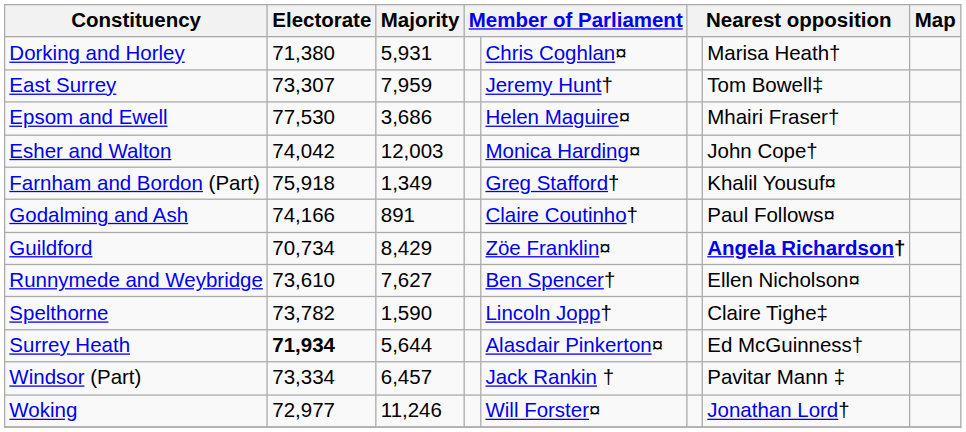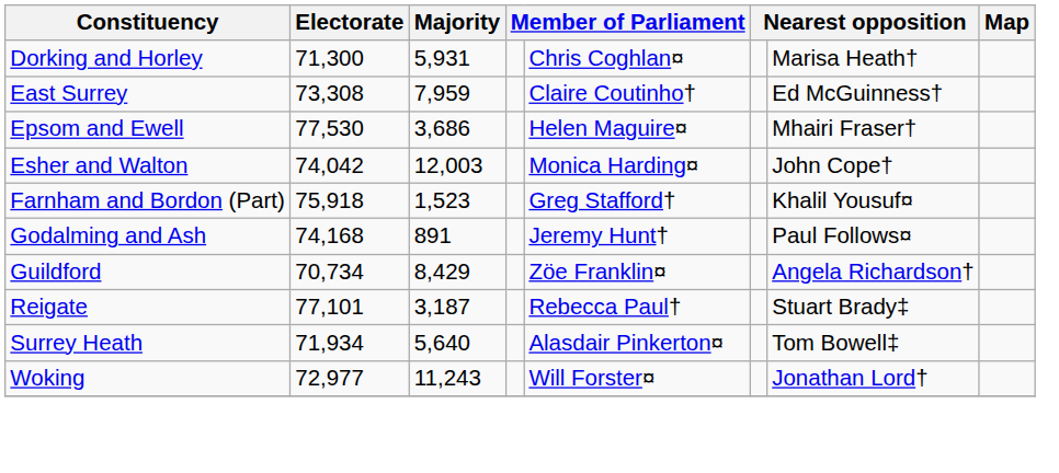Dorking and Horley | Electorate: 71,380 -> 71,300
East Surrey | Electorate: 73,307 -> 73,308
East Surrey | column 5: Jeremy Hunt† -> Claire Coutinho†
East Surrey | column 7: Tom Bowell‡ -> Ed McGuinness†
Farnham and Bordon (Part) | Majority: 1,349 -> 1,523
Godalming and Ash | Electorate: 74,166 -> 74,168
Godalming and Ash | column 5: Claire Coutinho† -> Jeremy Hunt†
Guildford | column 7: bold -> normal
+ row: Reigate | 77,101 | 3,187 | Rebecca Paul† | Stuart Brady‡
- row: Runnymede and Weybridge | 73,610 | 7,627 | Ben Spencer† | Ellen Nicholson¤
- row: Spelthorne | 73,782 | 1,590 | Lincoln Jopp† | Claire Tighe‡
Surrey Heath | Electorate: bold -> normal
Surrey Heath | Majority: 5,644 -> 5,640
Surrey Heath | column 7: Ed McGuinness† -> Tom Bowell‡
- row: Windsor (Part) | 73,334 | 6,457 | Jack Rankin † | Pavitar Mann ‡
Woking | Majority: 11,246 -> 11,243
